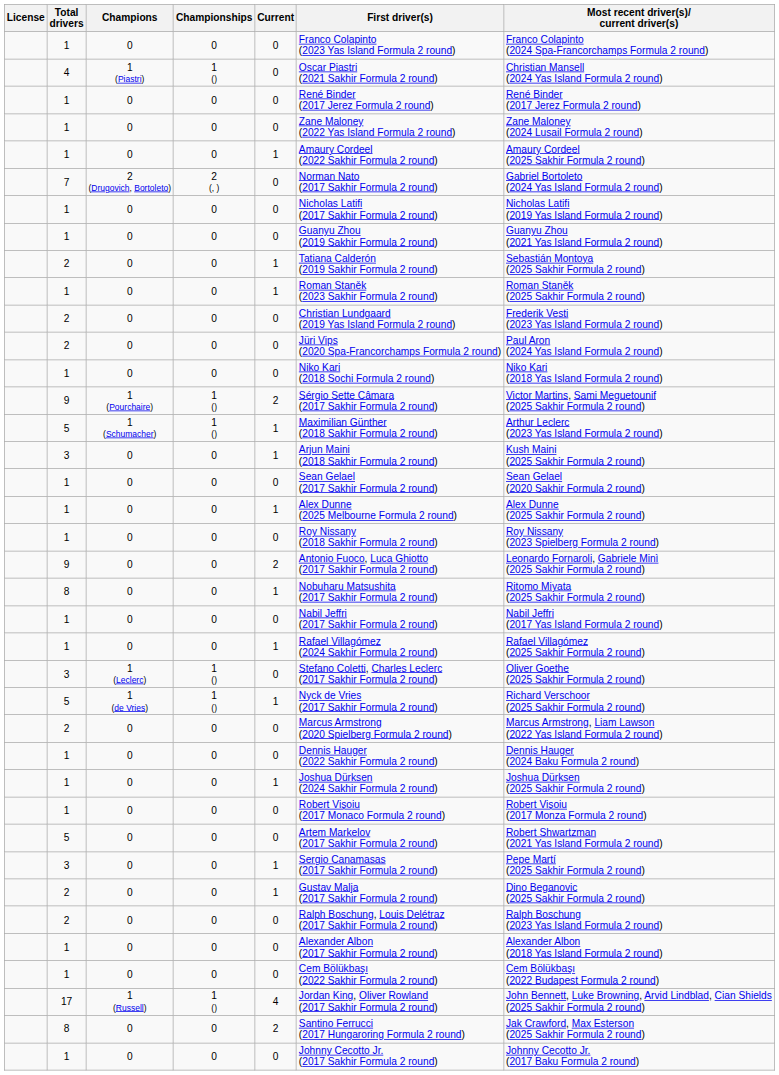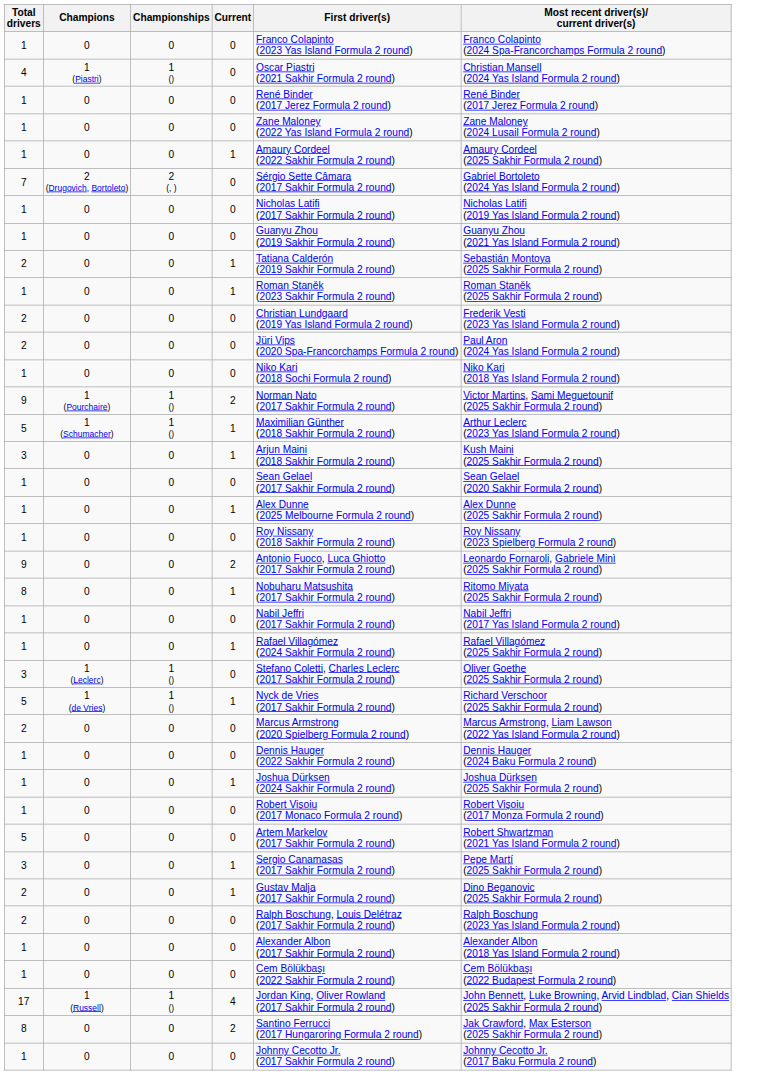- column: License
7 | First driver(s): Norman Nato (2017 Sakhir Formula 2 round) -> Sérgio Sette Câmara (2017 Sakhir Formula 2 round)
9 / 1 (Pourchaire) | First driver(s): Sérgio Sette Câmara (2017 Sakhir Formula 2 round) -> Norman Nato (2017 Sakhir Formula 2 round)
